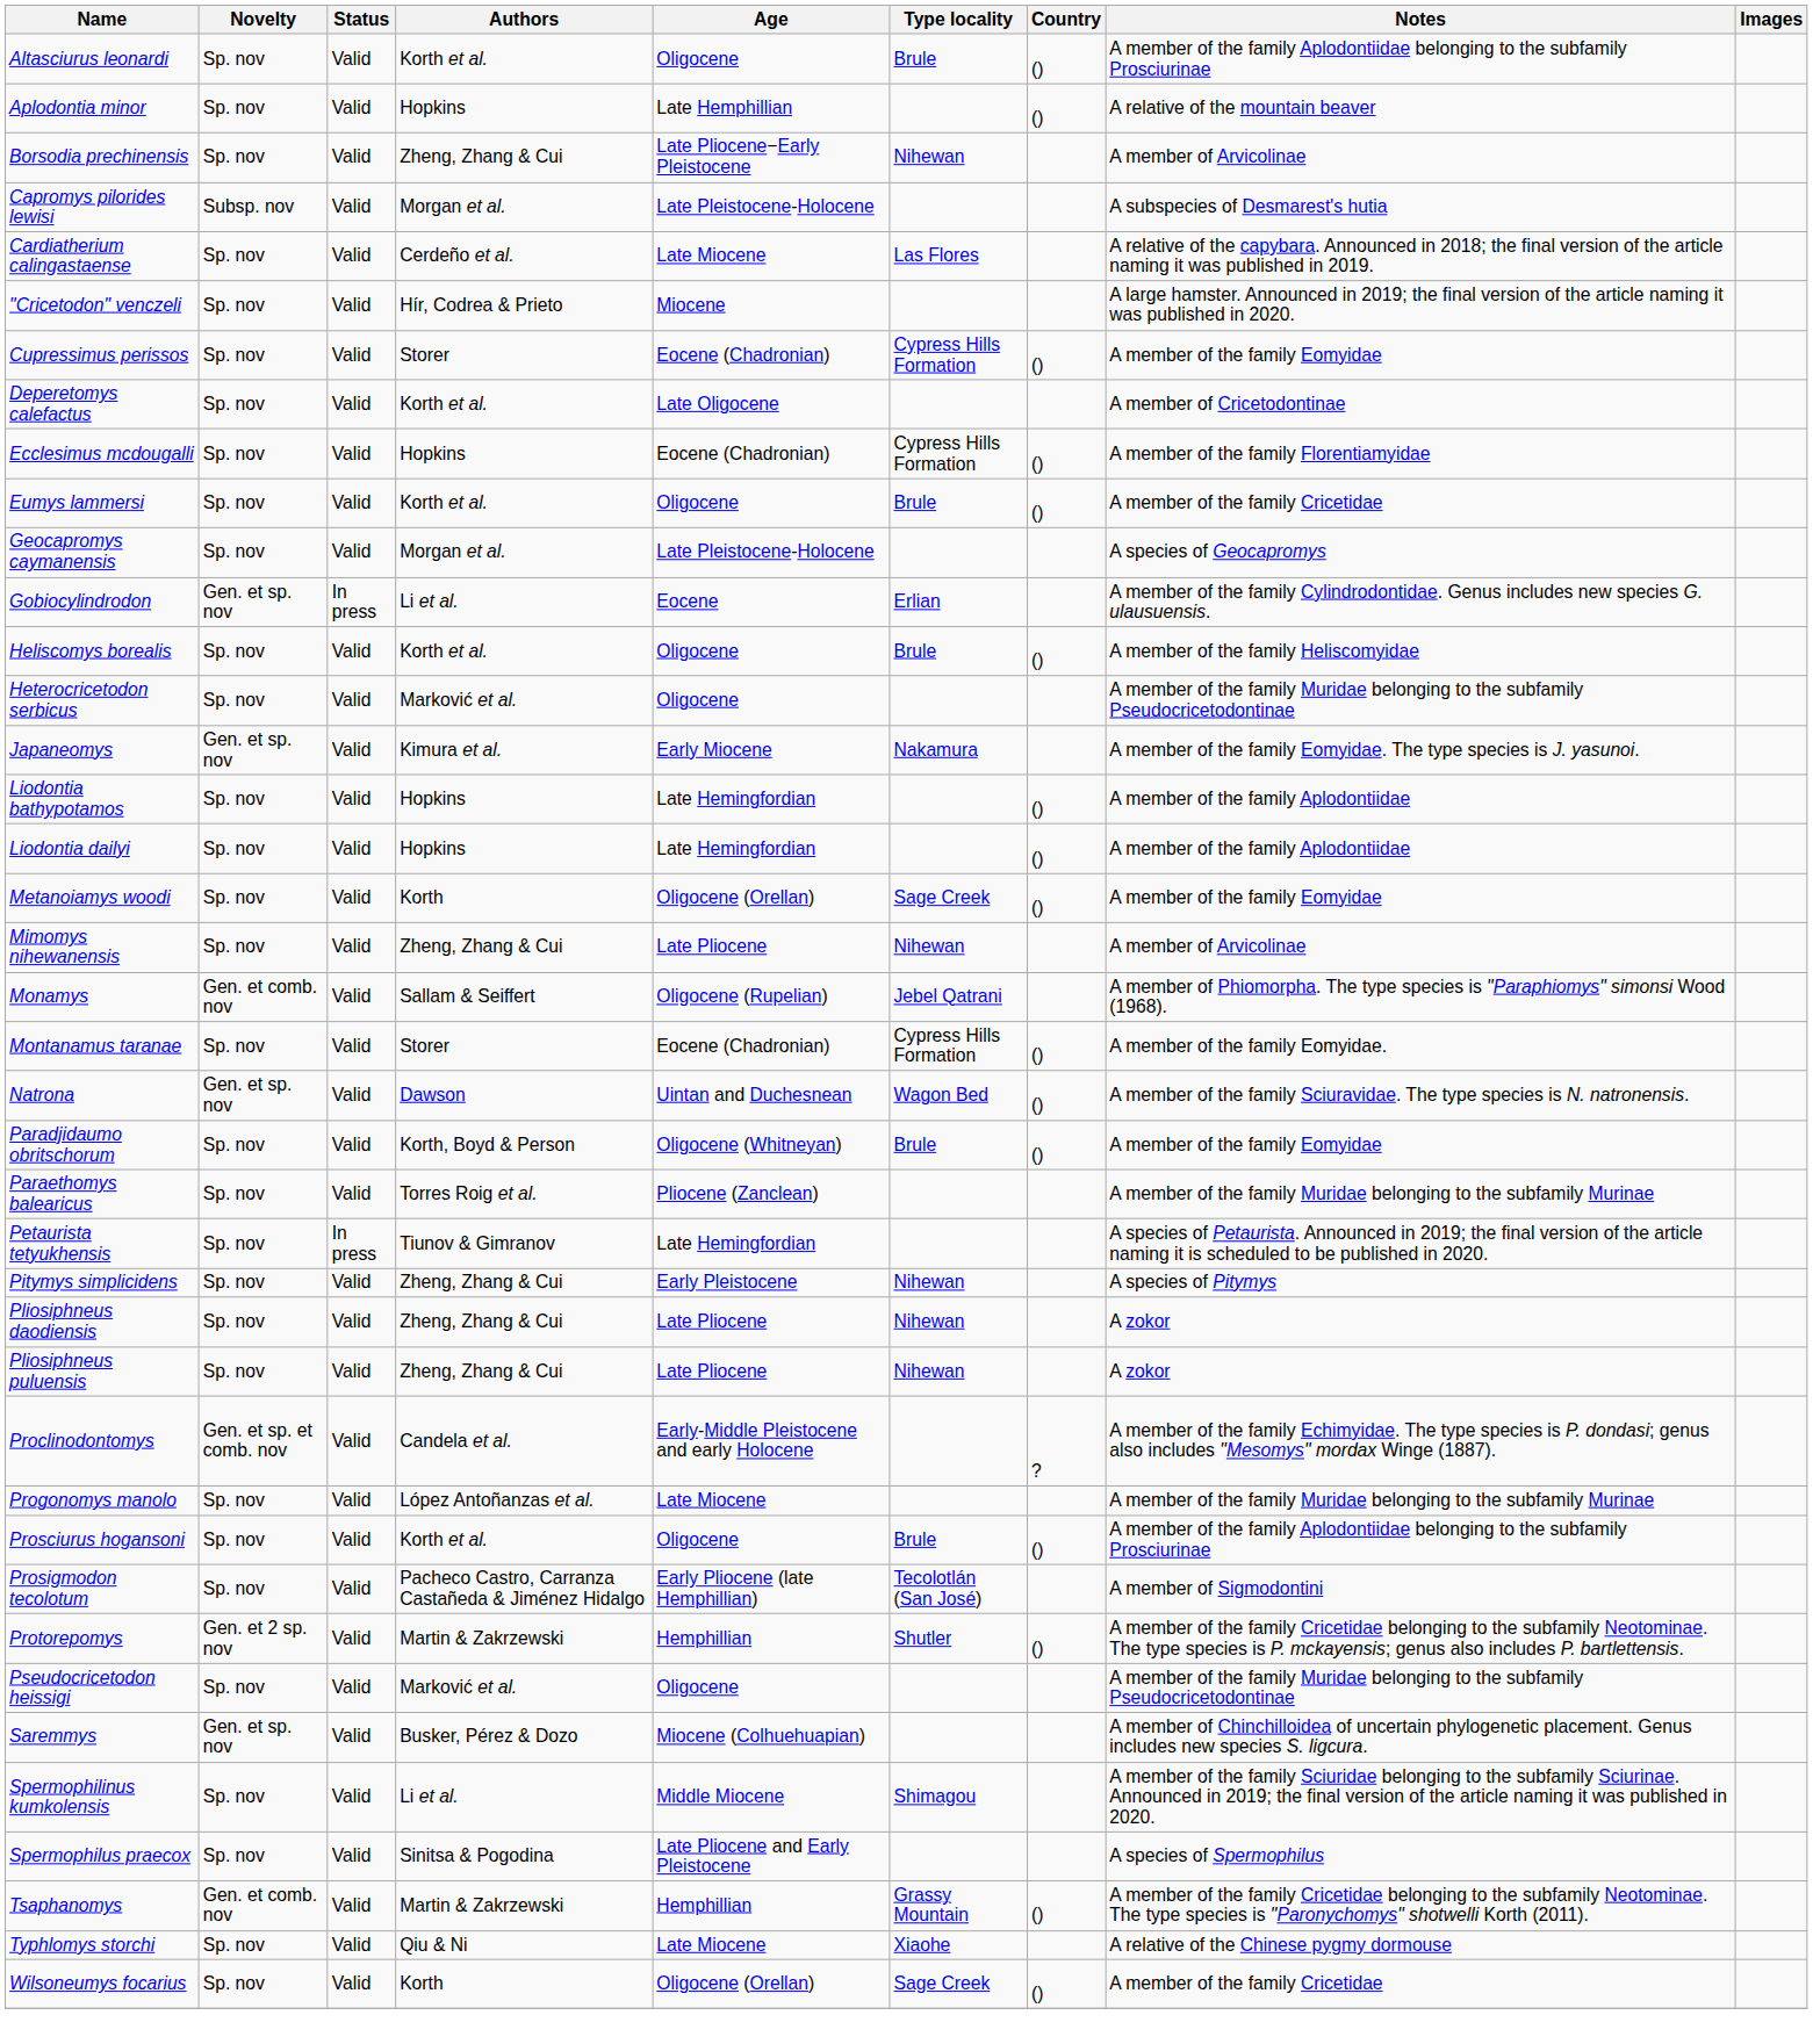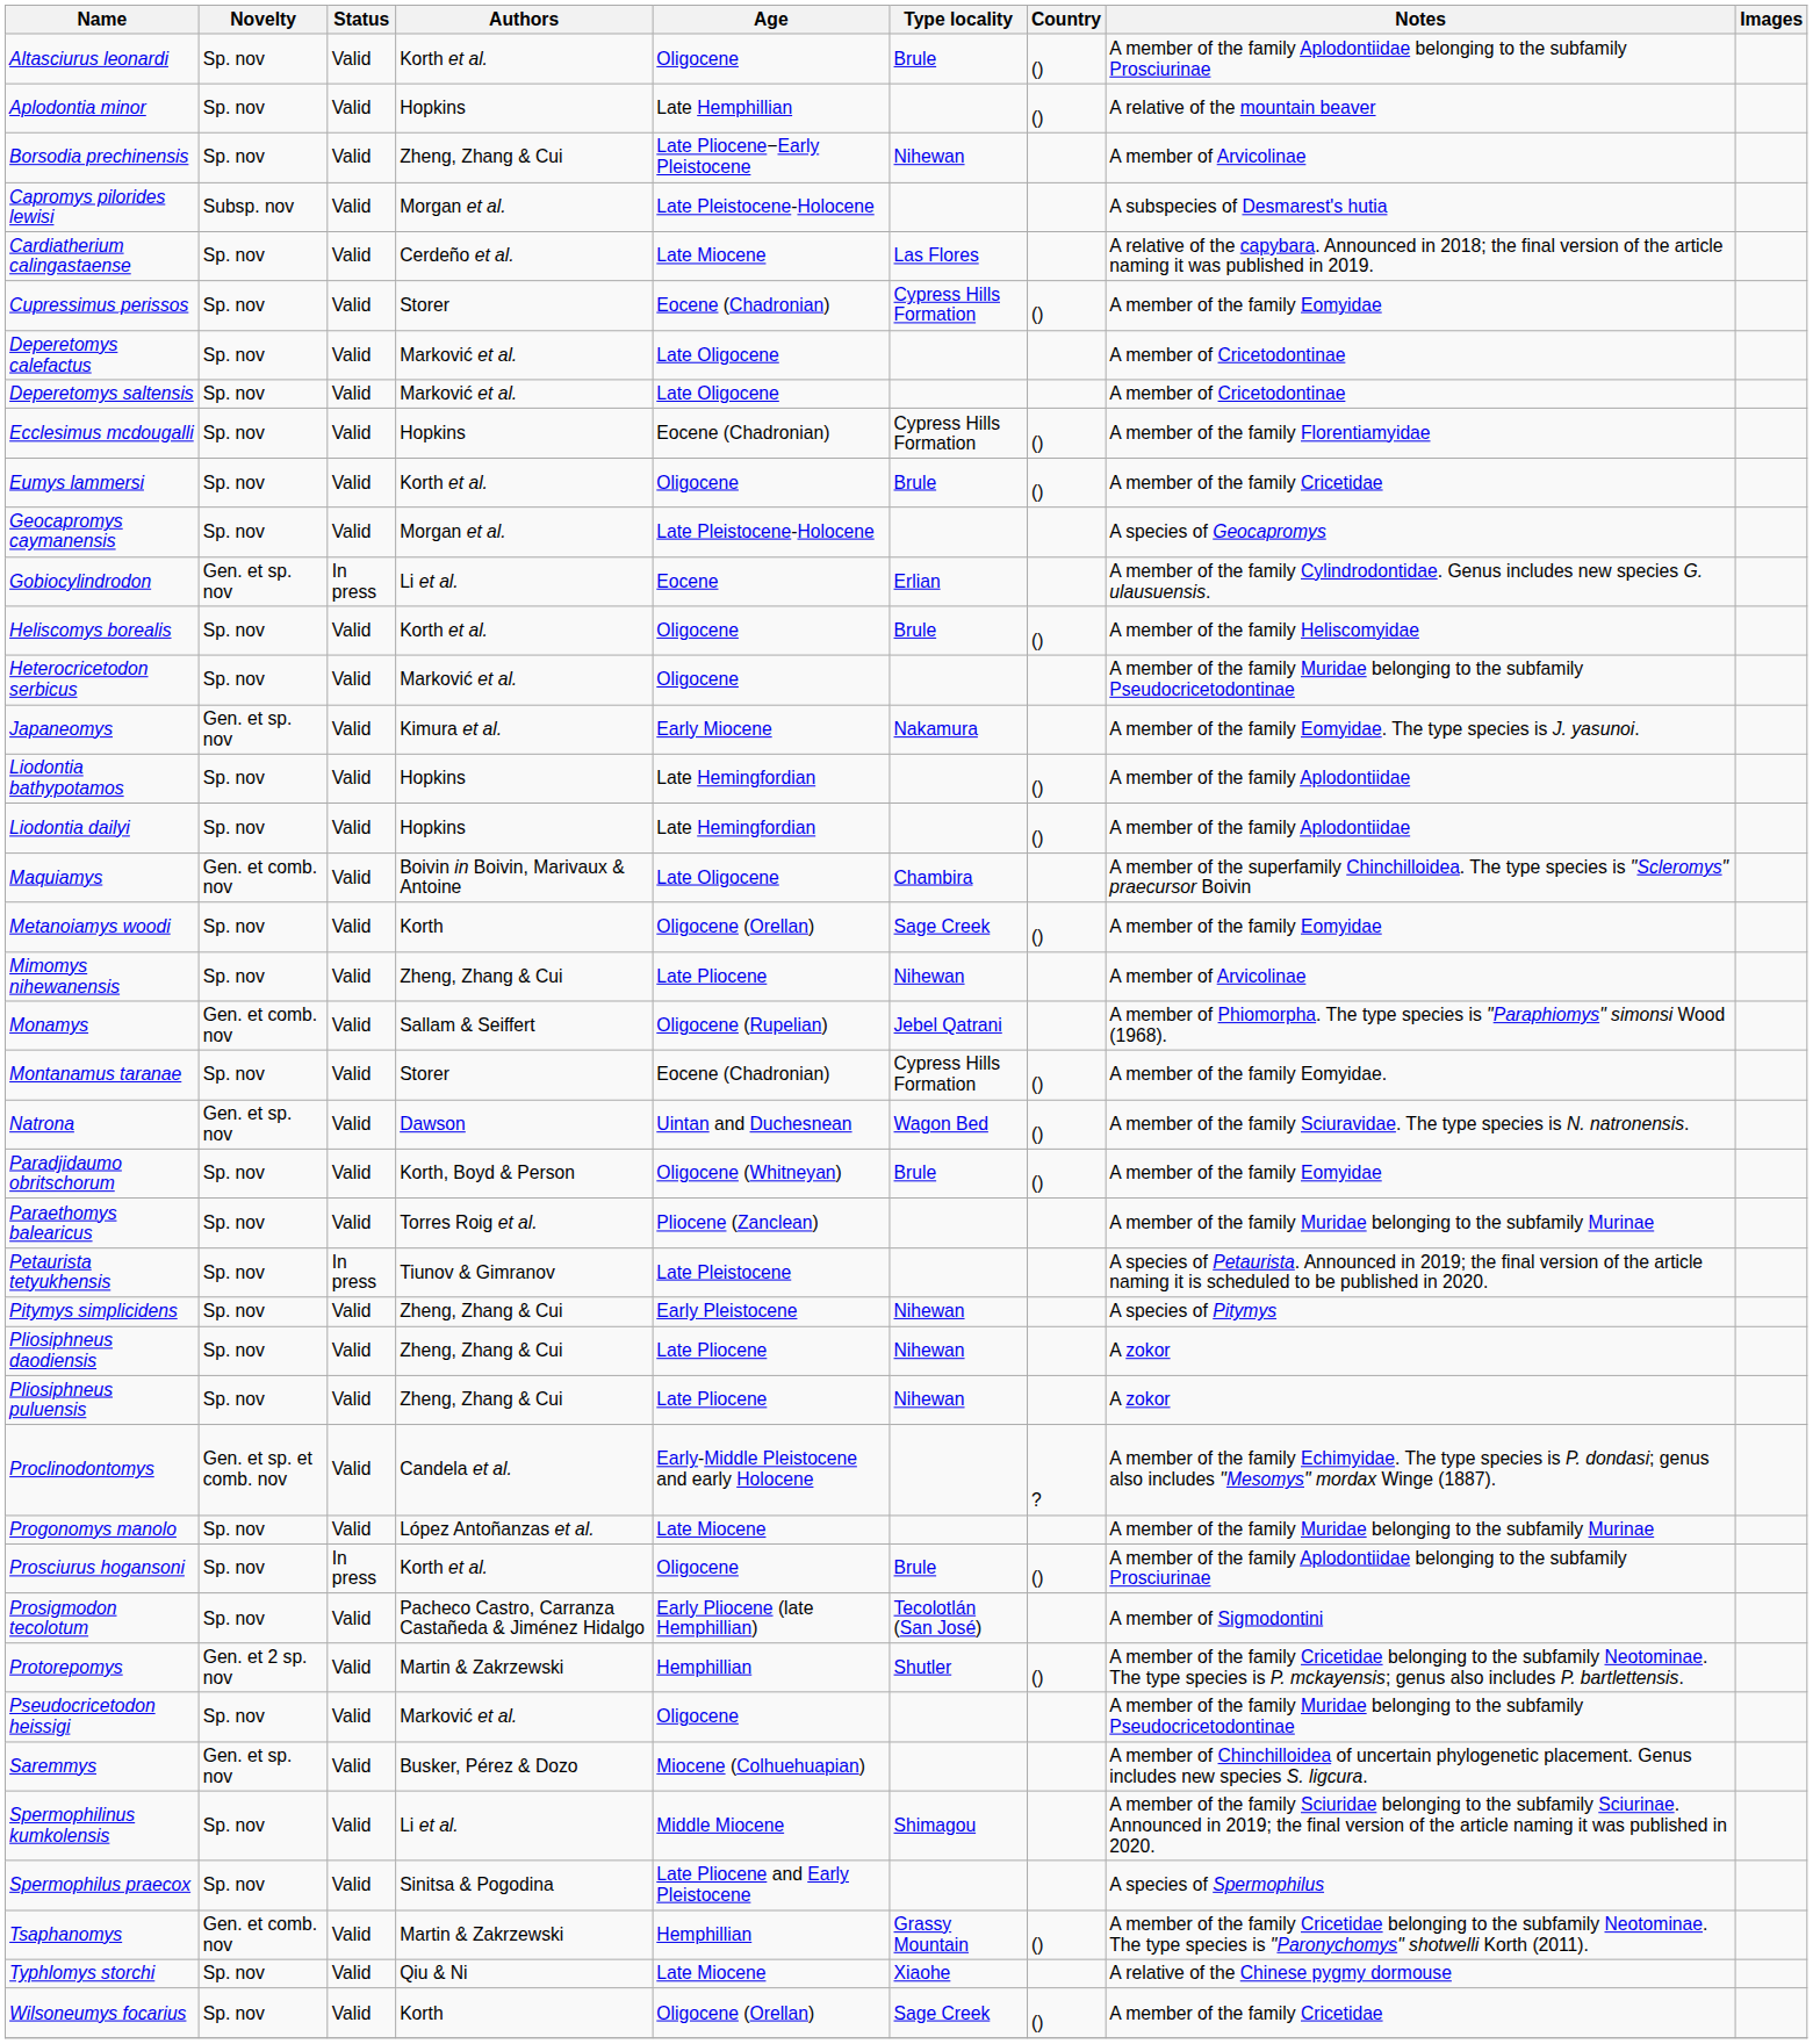- row: "Cricetodon" venczeli | Sp. nov | Valid | Hír, Codrea & Prieto | Miocene | A large hamster. Announced in 2019; the final version of the article naming it was published in 2020.
Deperetomys calefactus | Authors: Korth et al. -> Marković et al.
+ row: Deperetomys saltensis | Sp. nov | Valid | Marković et al. | Late Oligocene | A member of Cricetodontinae
+ row: Maquiamys | Gen. et comb. nov | Valid | Boivin in Boivin, Marivaux & Antoine | Late Oligocene | Chambira | A member of the superfamily Chinchilloidea. The type species is "Scleromys" praecursor Boivin
Petaurista tetyukhensis | Age: Late Hemingfordian -> Late Pleistocene
Prosciurus hogansoni | Status: Valid -> In press
